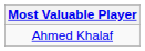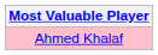row 2 | column 1: no background -> pink background
